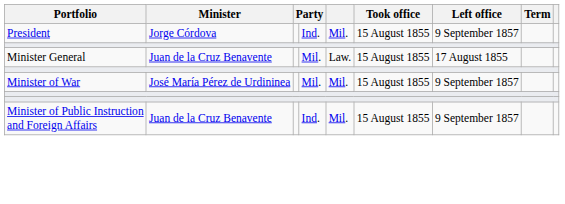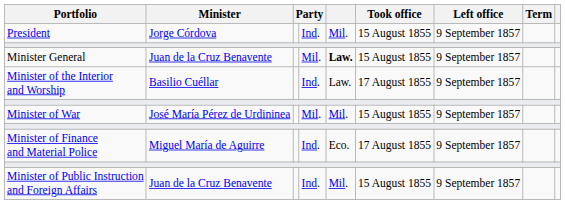Minister General | column 5: normal -> bold
Minister General | Left office: 17 August 1855 -> 9 September 1857
+ row: Minister of the Interior and Worship | Basilio Cuéllar | Ind. | Law. | 17 August 1855 | 9 September 1857
+ row: Minister of Finance and Material Police | Miguel María de Aguirre | Ind. | Eco. | 17 August 1855 | 9 September 1857
